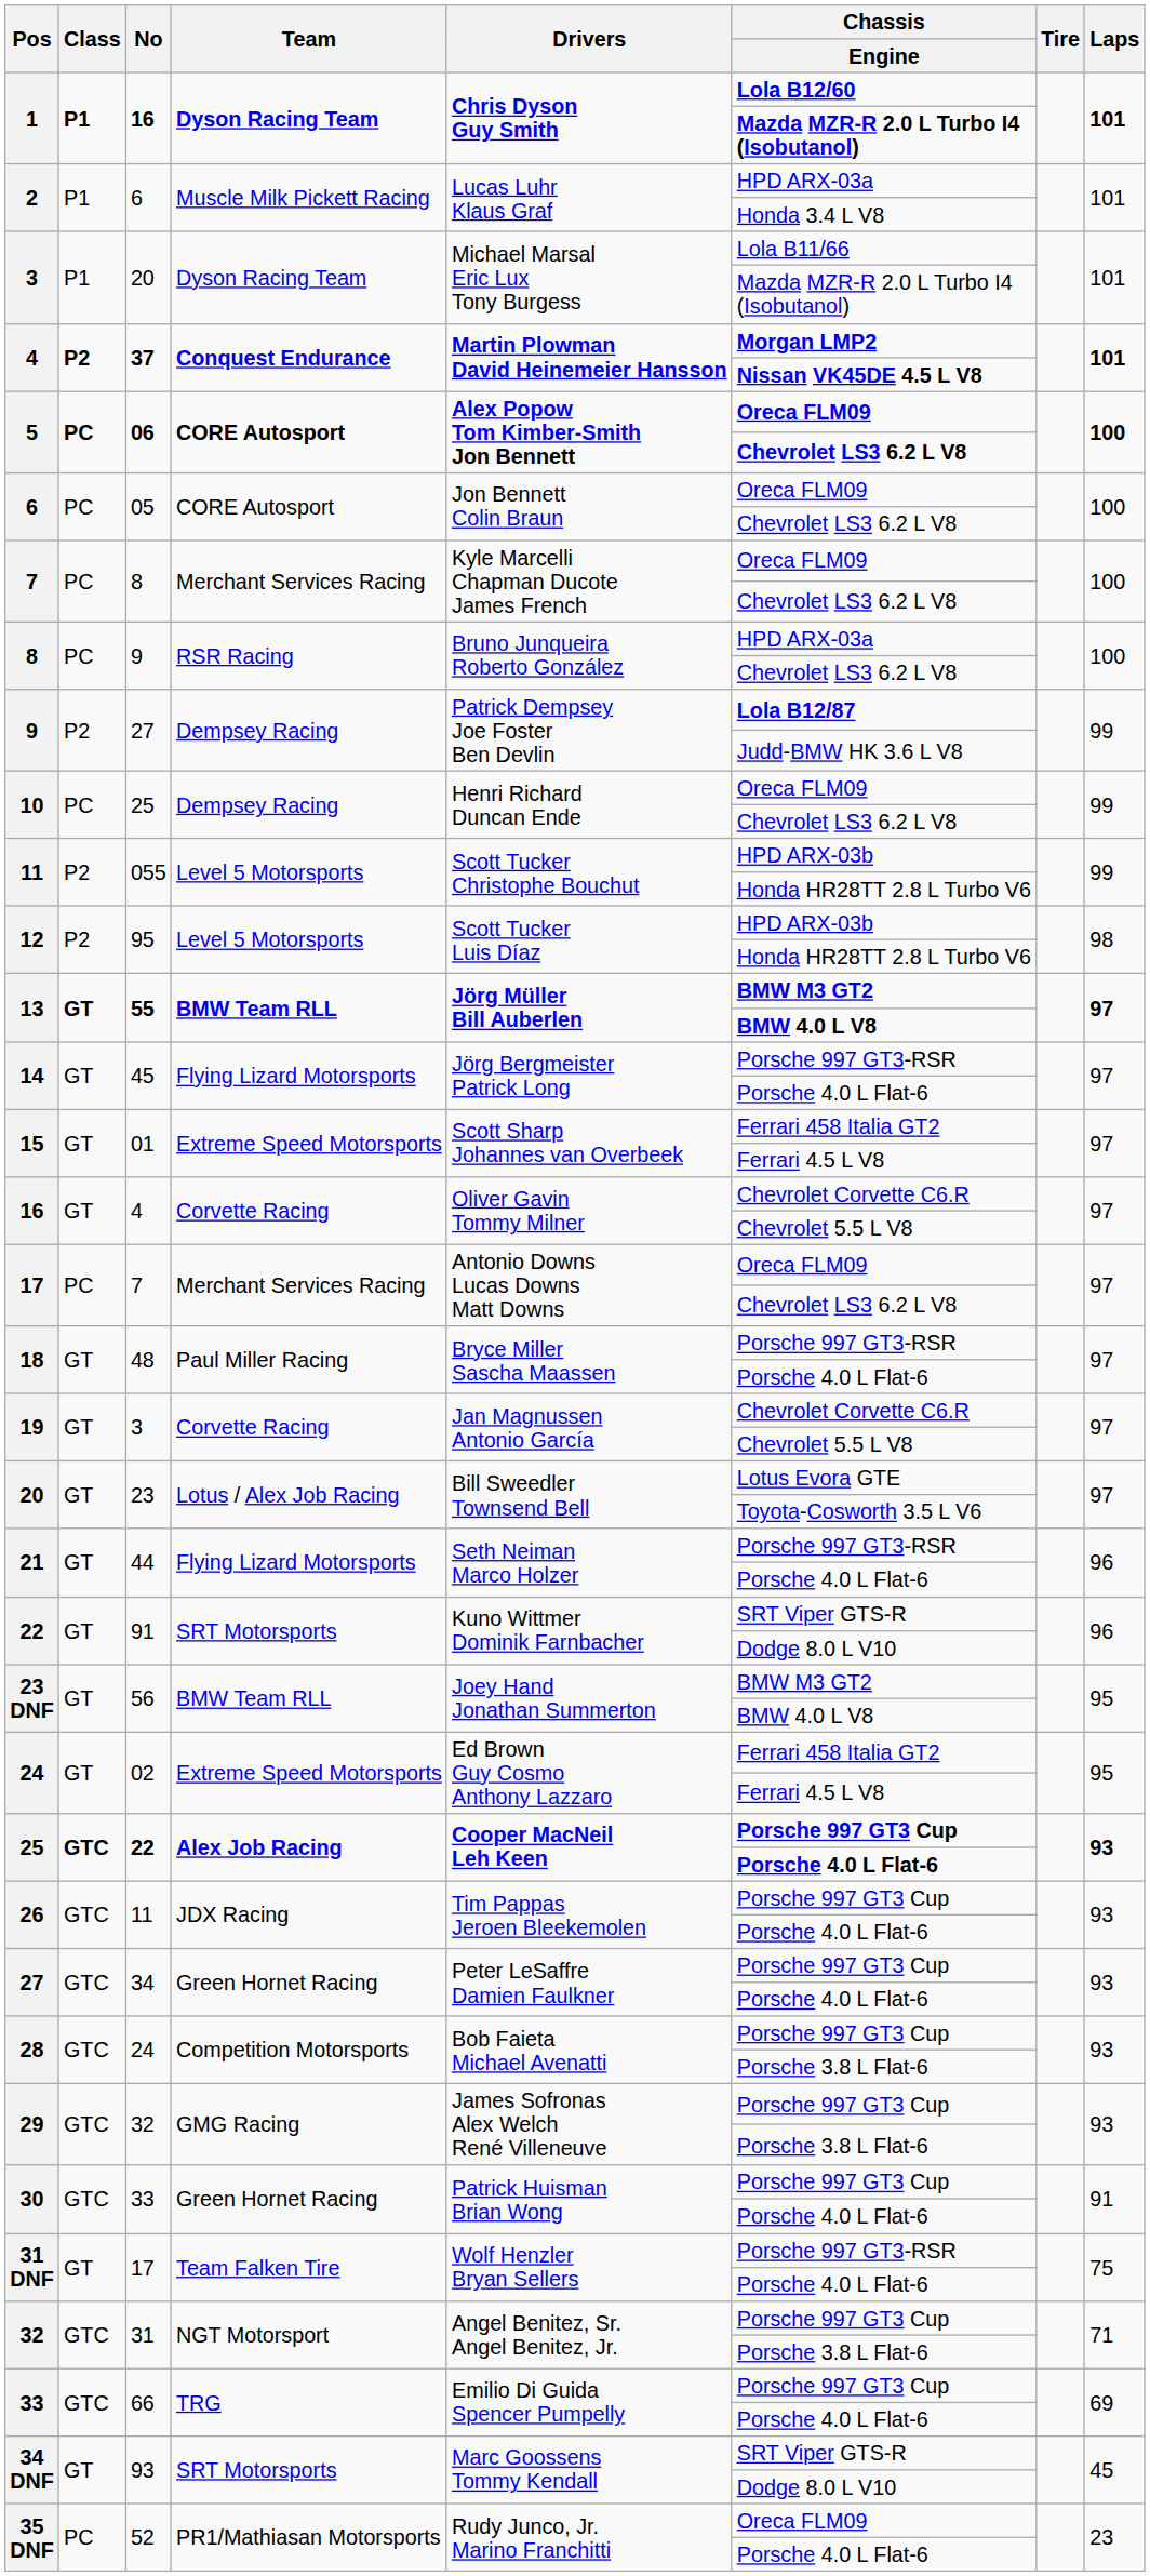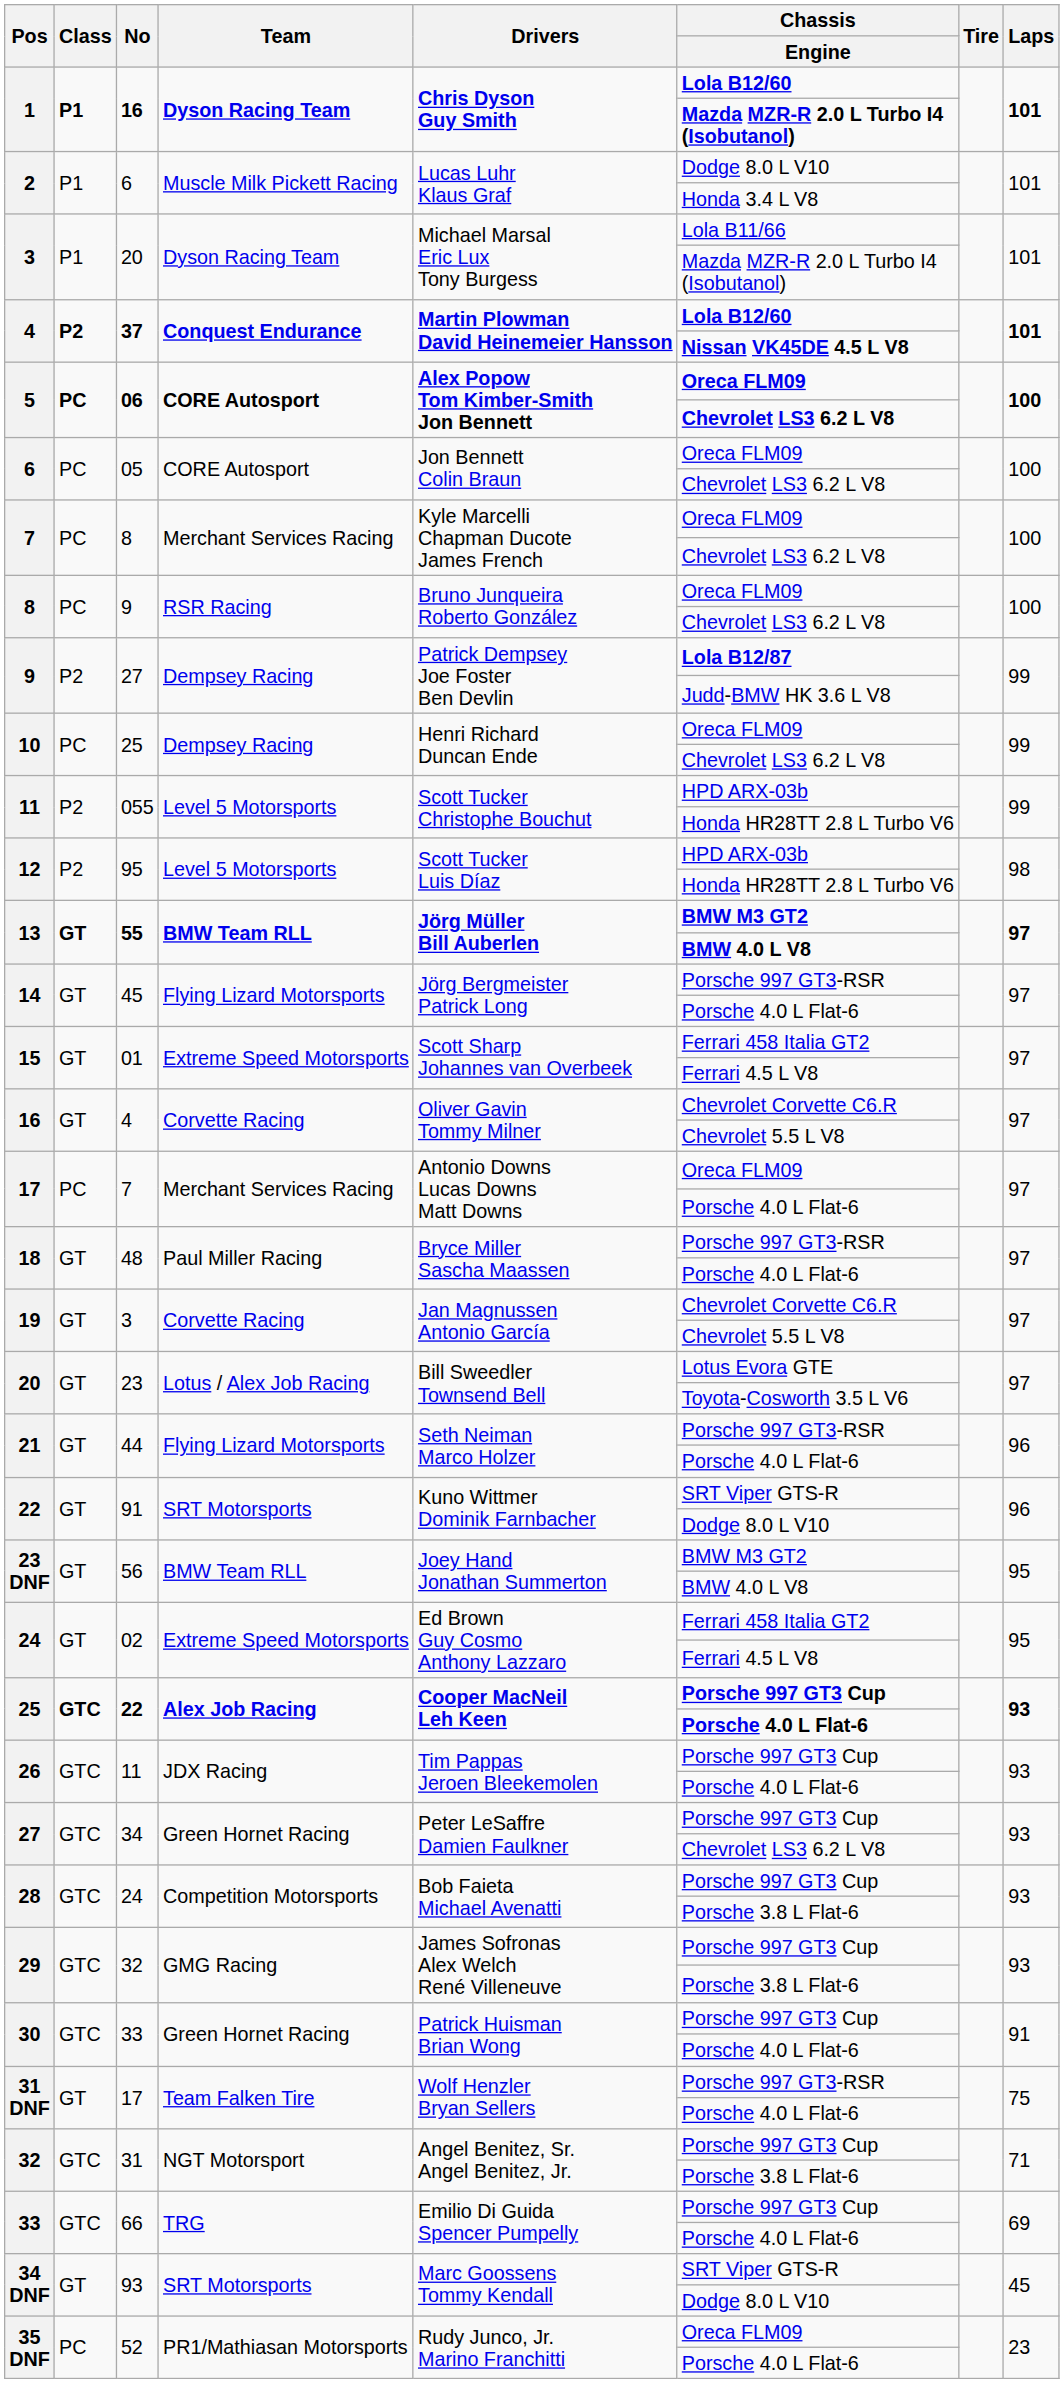row 5 | Chassis / Engine: HPD ARX-03a -> Dodge 8.0 L V10
row 9 | Chassis / Engine: Morgan LMP2 -> Lola B12/60
row 17 | Chassis / Engine: HPD ARX-03a -> Oreca FLM09
row 36 | Chassis / Engine: Chevrolet LS3 6.2 L V8 -> Porsche 4.0 L Flat-6
row 56 | Chassis / Engine: Porsche 4.0 L Flat-6 -> Chevrolet LS3 6.2 L V8
